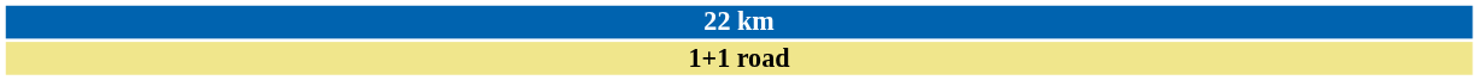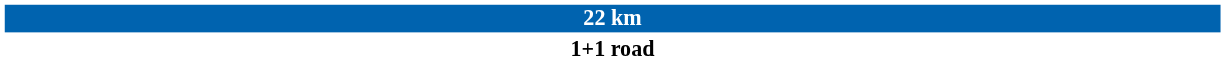row 2 | column 1: khaki background -> no background
